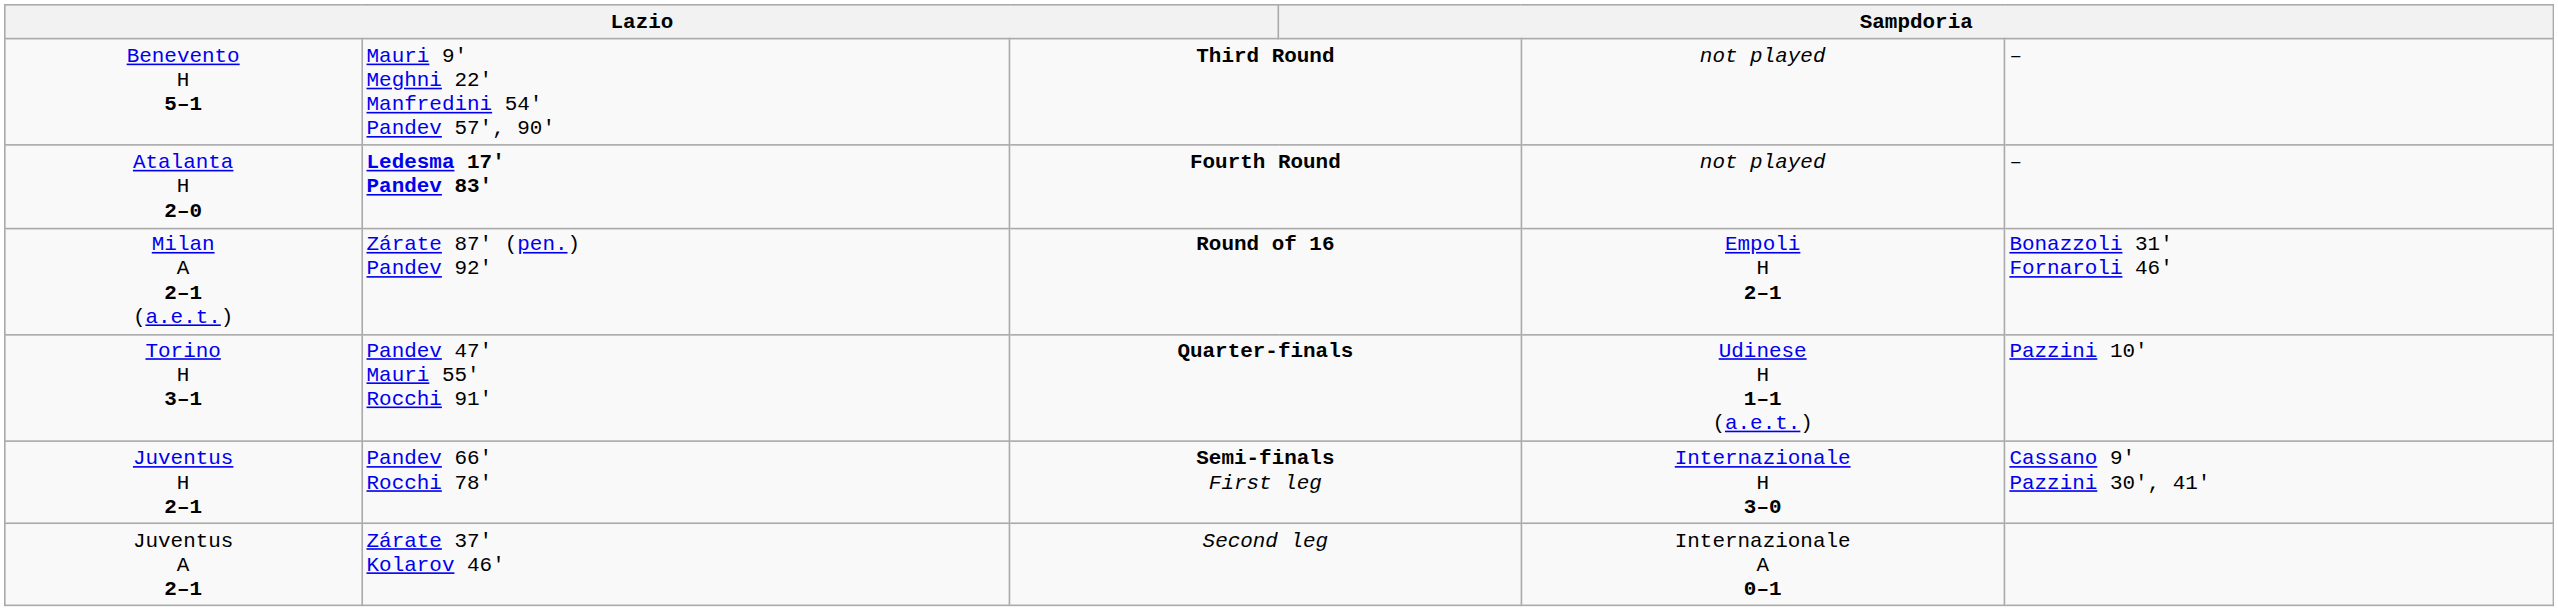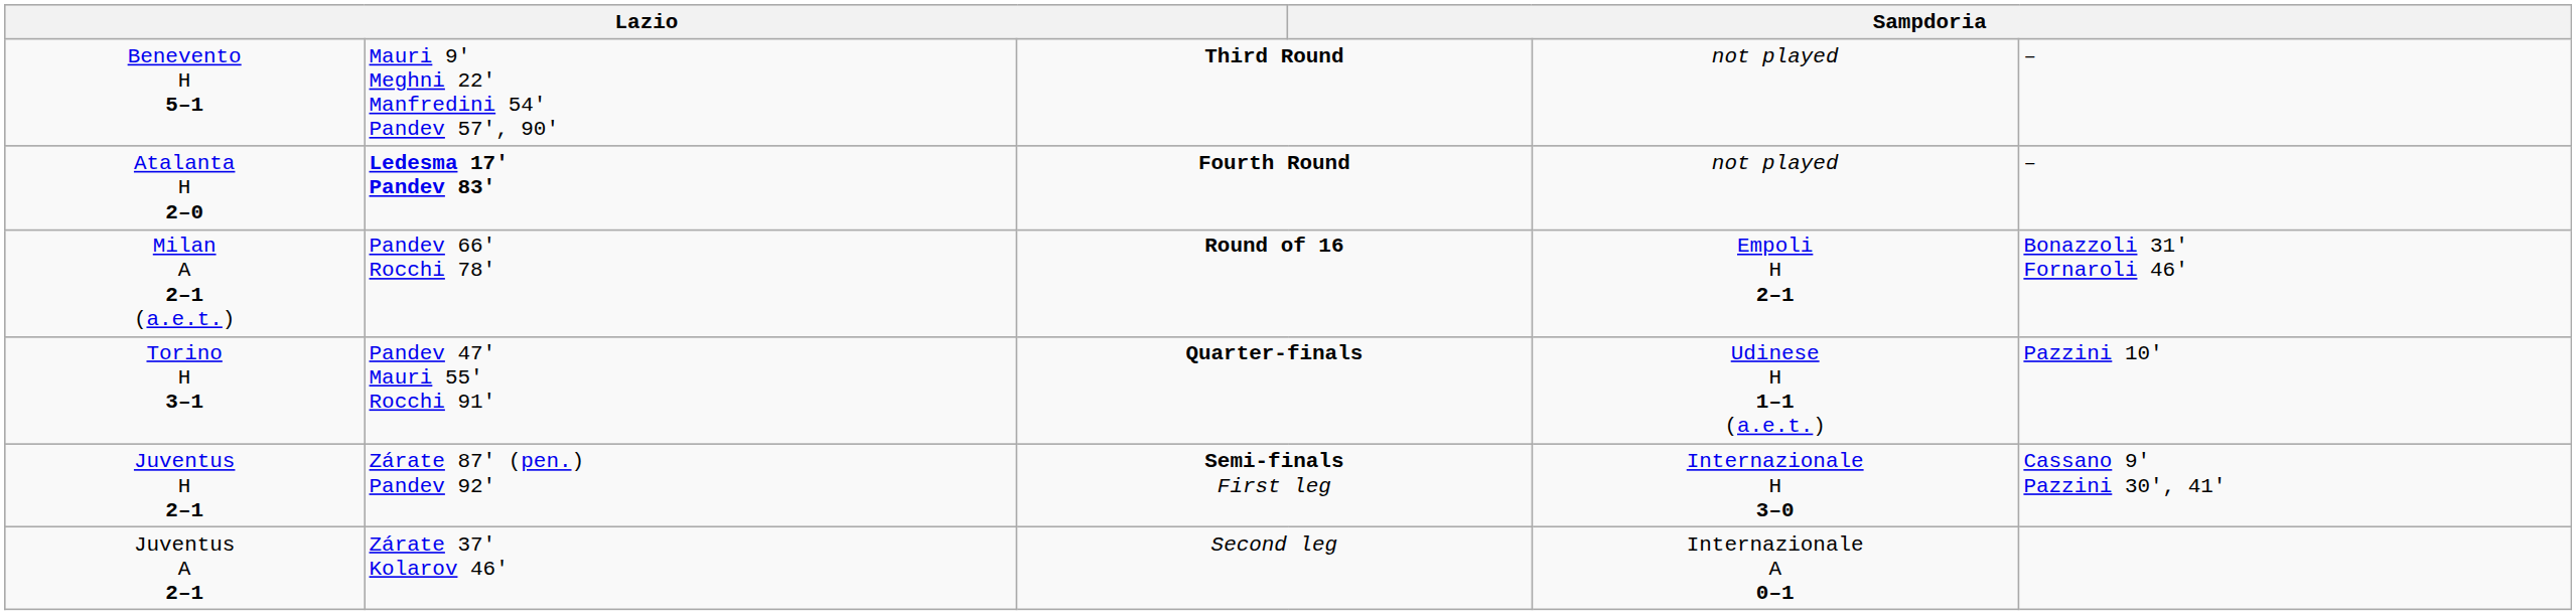Milan A 2–1 (a.e.t.) | column 2: Zárate 87' (pen.) Pandev 92' -> Pandev 66' Rocchi 78'
Juventus H 2–1 | column 2: Pandev 66' Rocchi 78' -> Zárate 87' (pen.) Pandev 92'
